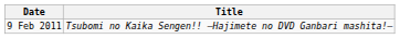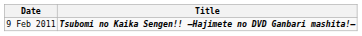9 Feb 2011 | Title: normal -> bold
